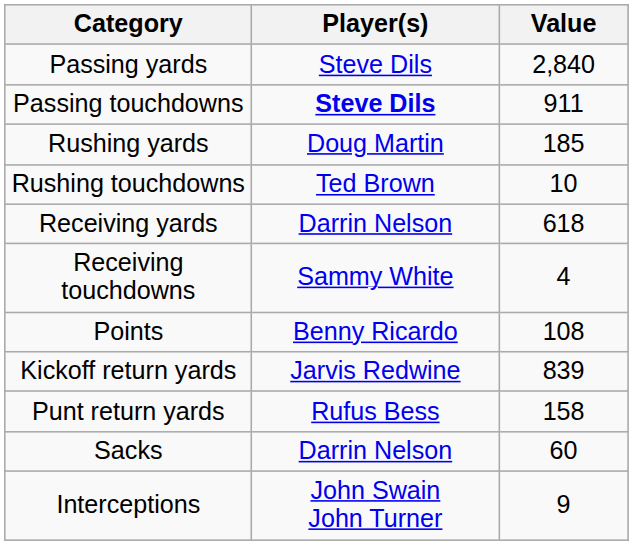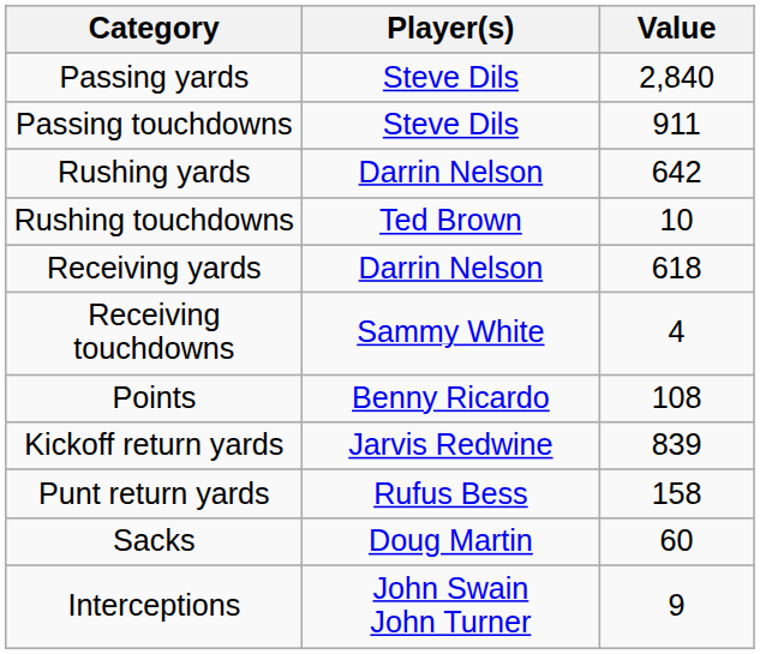Passing touchdowns | Player(s): bold -> normal
Rushing yards | Player(s): Doug Martin -> Darrin Nelson
Rushing yards | Value: 185 -> 642
Sacks | Player(s): Darrin Nelson -> Doug Martin
